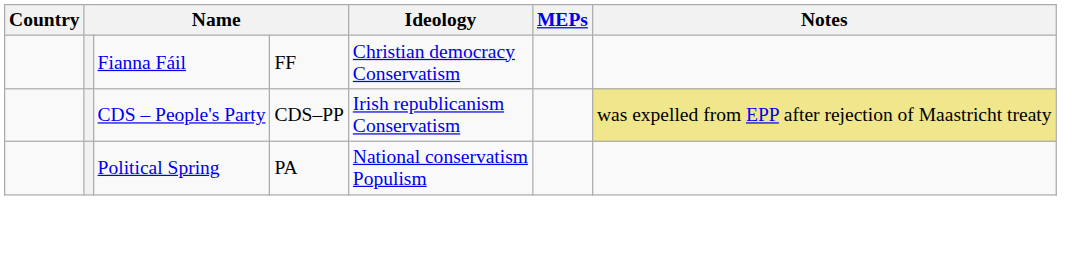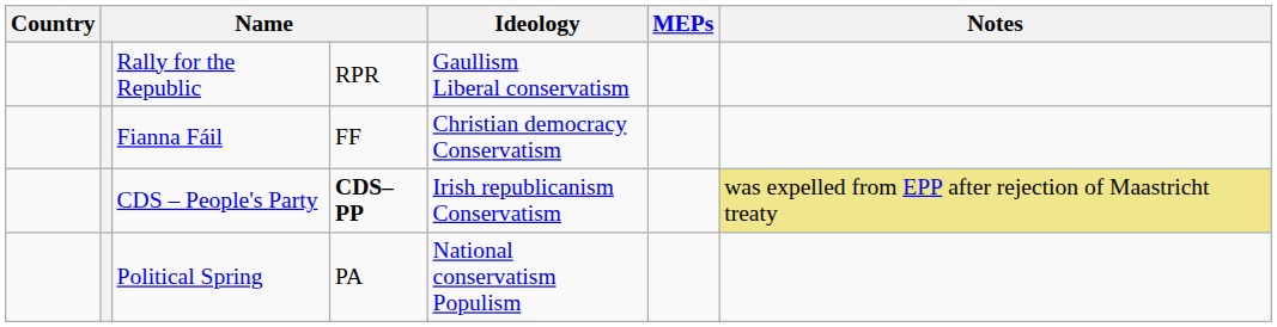+ row: Rally for the Republic | RPR | Gaullism Liberal conservatism
CDS – People's Party | column 4: normal -> bold
